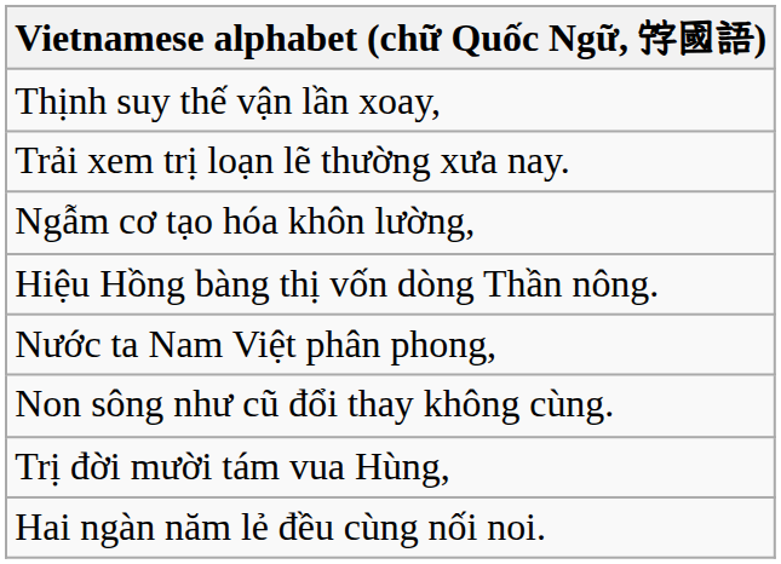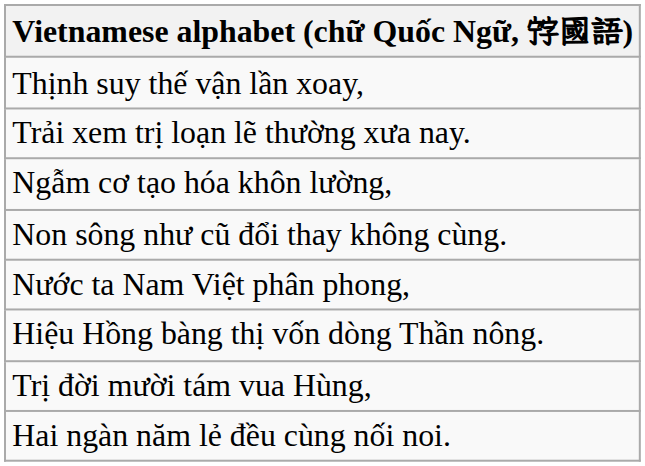row 5 | column 1: Hiệu Hồng bàng thị vốn dòng Thần nông. -> Non sông như cũ đổi thay không cùng.
row 7 | column 1: Non sông như cũ đổi thay không cùng. -> Hiệu Hồng bàng thị vốn dòng Thần nông.
